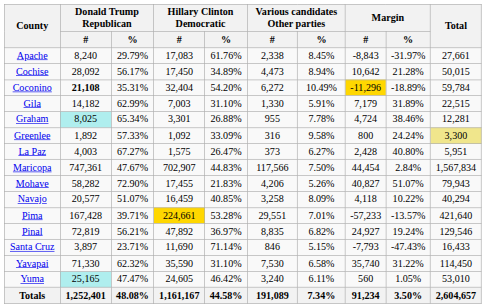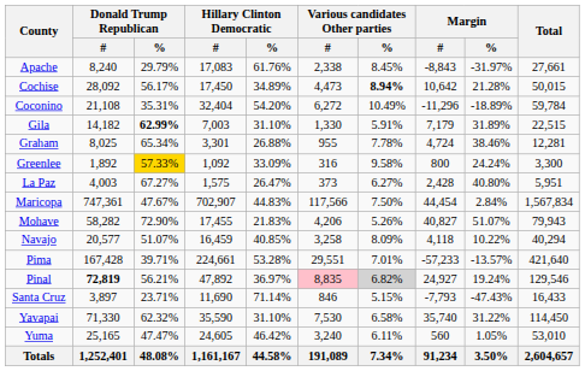Cochise | Various candidates Other parties / %: normal -> bold
Coconino | Donald Trump Republican / #: bold -> normal
Coconino | Margin / #: gold background -> no background
Gila | Donald Trump Republican / %: normal -> bold
Graham | Donald Trump Republican / #: paleturquoise background -> no background
Greenlee | Donald Trump Republican / %: no background -> gold background
Greenlee | Total: khaki background -> no background
Pima | Hillary Clinton Democratic / #: gold background -> no background
Pinal | Donald Trump Republican / #: normal -> bold
Pinal | Various candidates Other parties / #: no background -> pink background
Pinal | Various candidates Other parties / %: no background -> lightgrey background
Yuma | Donald Trump Republican / #: paleturquoise background -> no background
